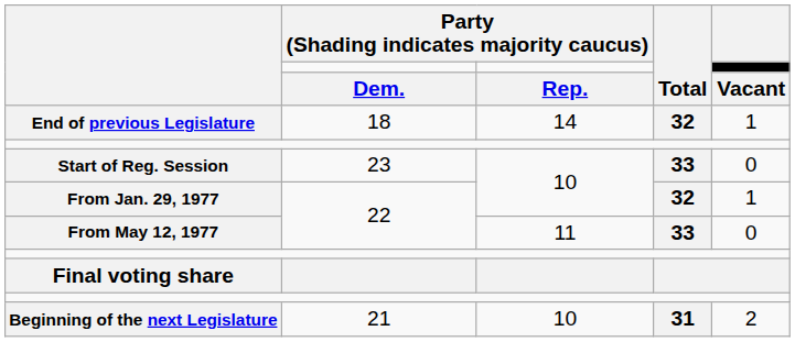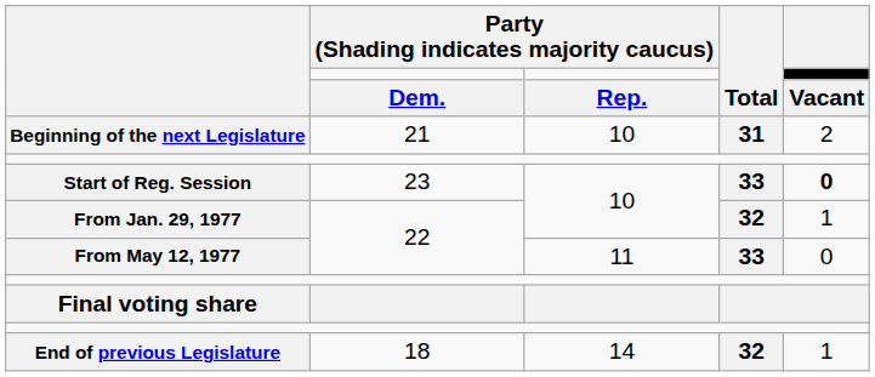rows swapped: End of previous Legislature <-> Beginning of the next Legislature
Start of Reg. Session | column 5: normal -> bold
